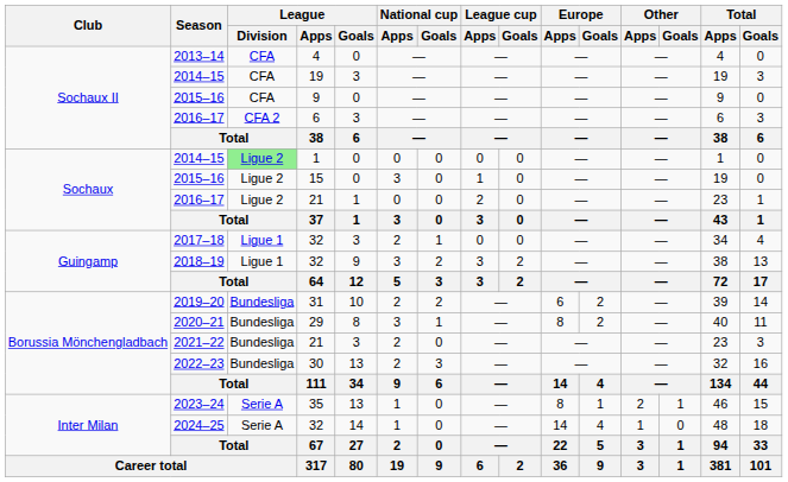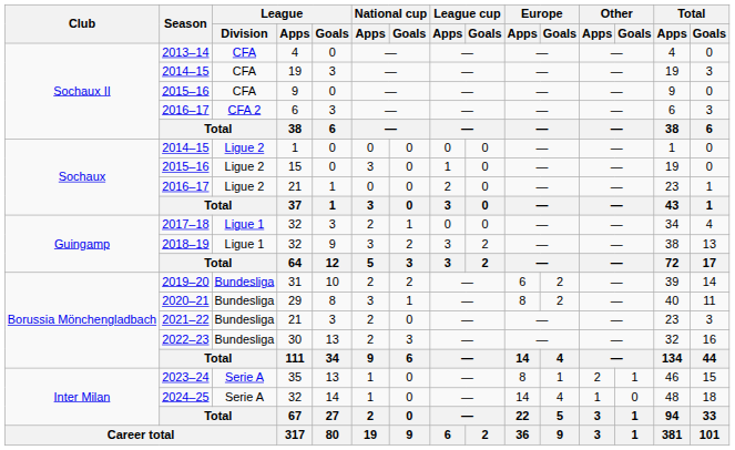2014–15 / 1 | League / Division: lightgreen background -> no background
